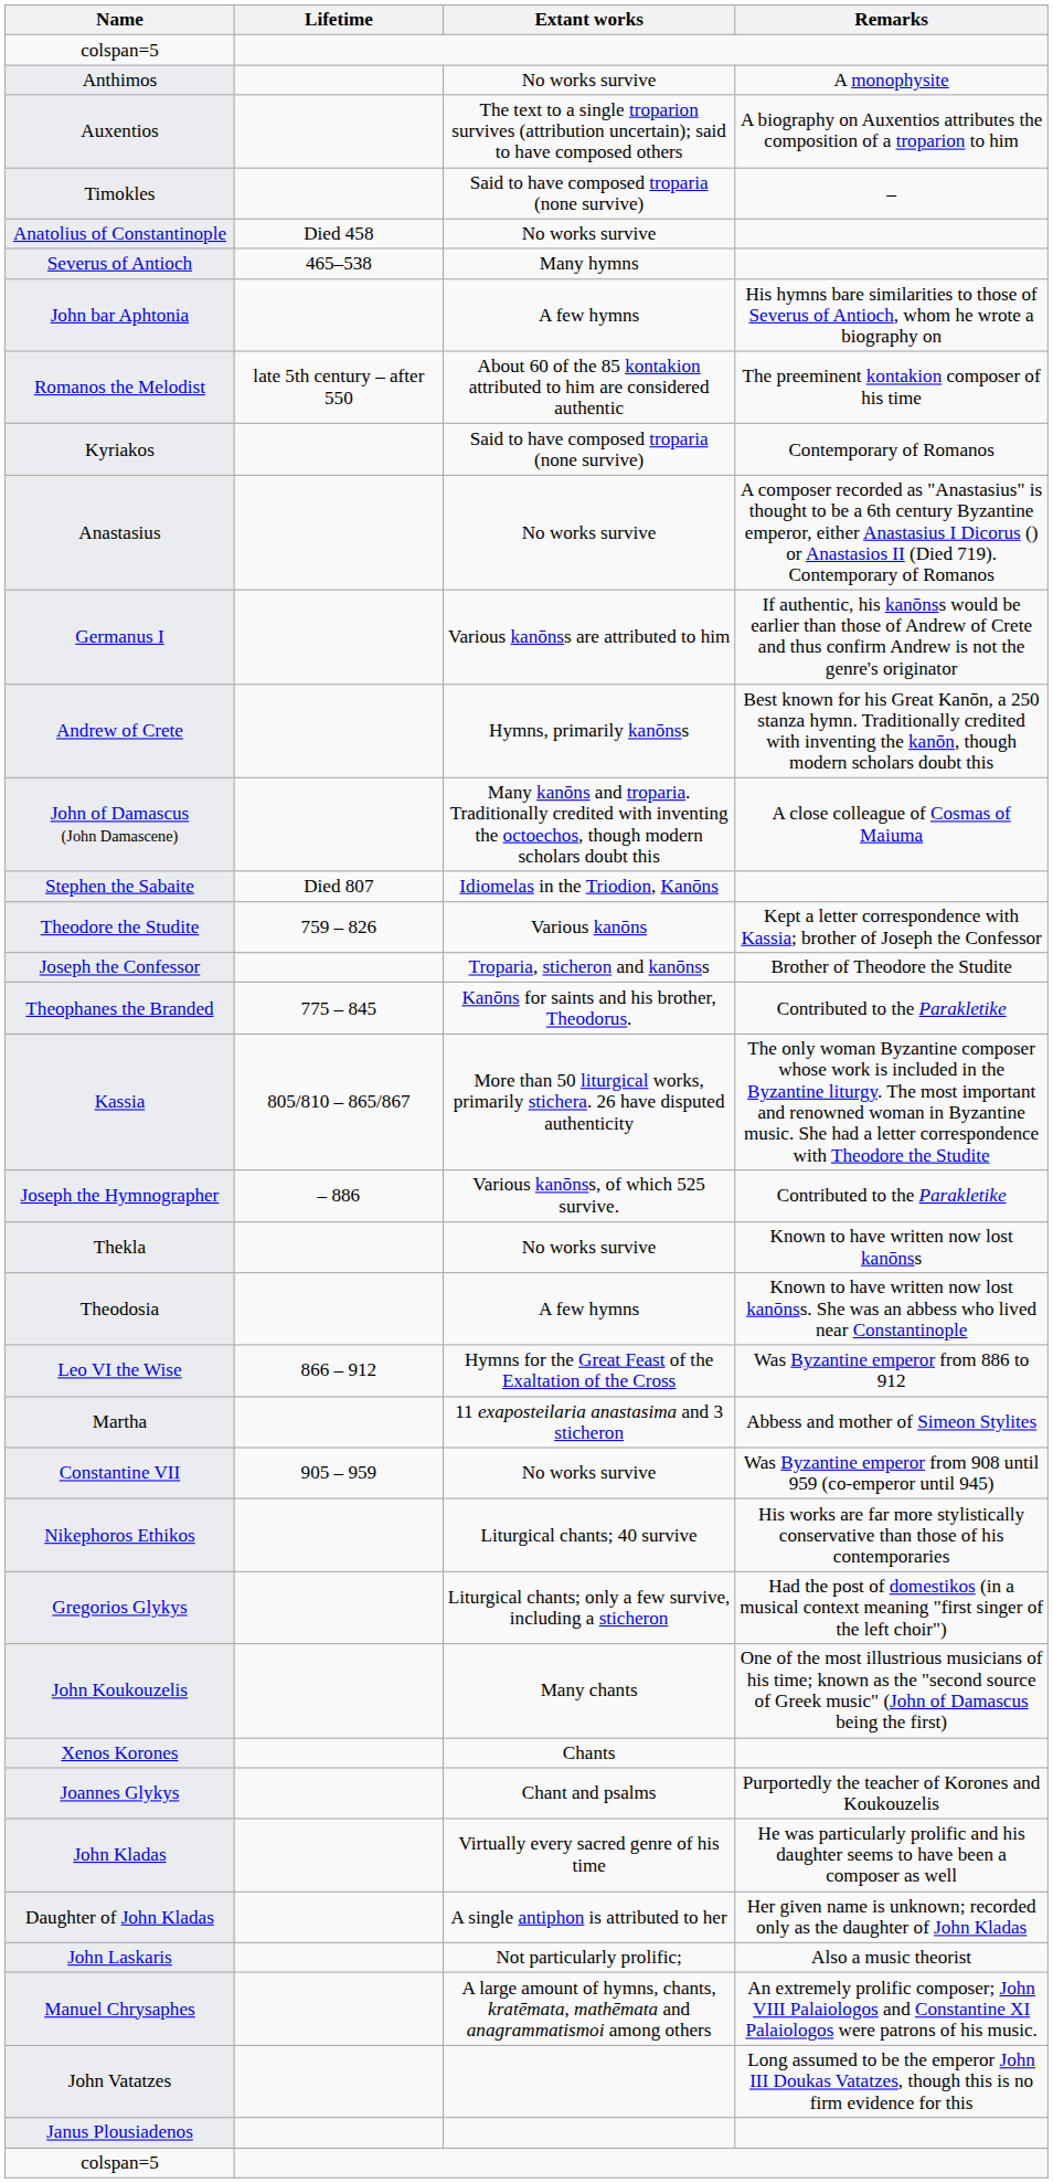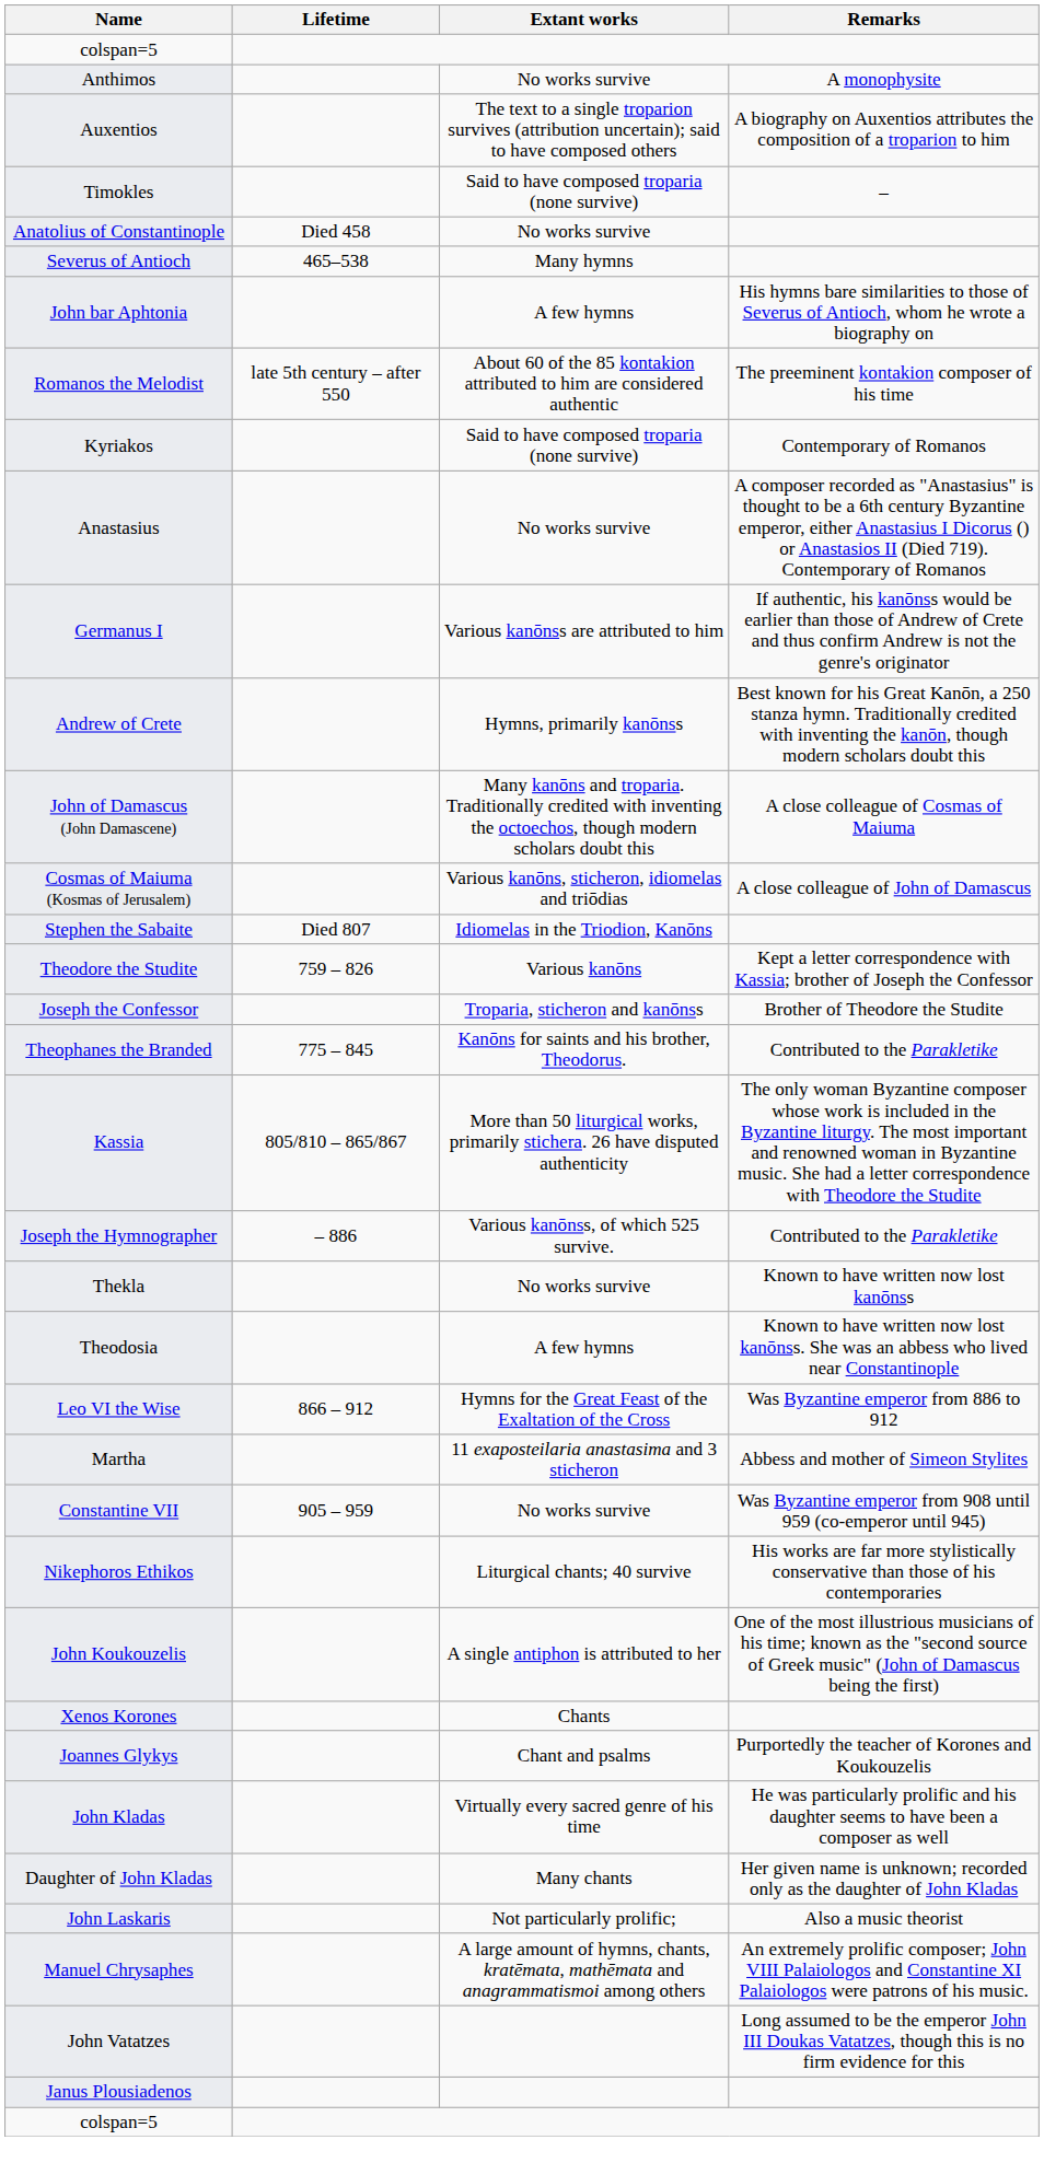+ row: Cosmas of Maiuma (Kosmas of Jerusalem) | Various kanōns, sticheron, idiomelas and triōdias | A close colleague of John of Damascus
- row: Gregorios Glykys | Liturgical chants; only a few survive, including a sticheron | Had the post of domestikos (in a musical context meaning "first singer of the left choir")
John Koukouzelis | Extant works: Many chants -> A single antiphon is attributed to her
Daughter of John Kladas | Extant works: A single antiphon is attributed to her -> Many chants
